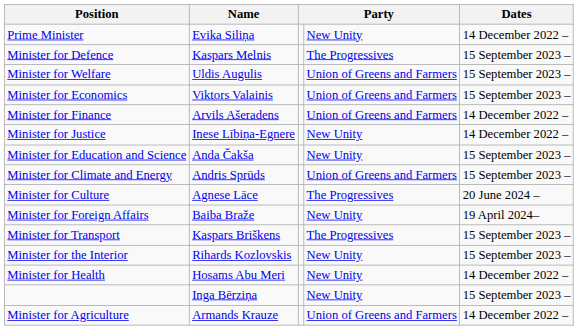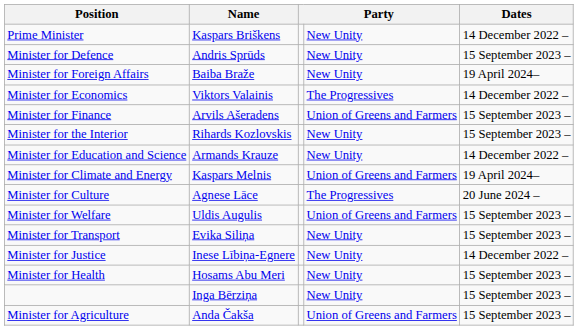Prime Minister | Name: Evika Siliņa -> Kaspars Briškens
Minister for Defence | Name: Kaspars Melnis -> Andris Sprūds
Minister for Defence | column 4: The Progressives -> New Unity
rows swapped: Minister for Foreign Affairs <-> Minister for Welfare
Minister for Economics | column 4: Union of Greens and Farmers -> The Progressives
Minister for Economics | Dates: 15 September 2023 – -> 14 December 2022 –
Minister for Finance | Dates: 14 December 2022 – -> 15 September 2023 –
rows swapped: Minister for the Interior <-> Minister for Justice
Minister for Education and Science | Name: Anda Čakša -> Armands Krauze
Minister for Education and Science | Dates: 15 September 2023 – -> 14 December 2022 –
Minister for Climate and Energy | Name: Andris Sprūds -> Kaspars Melnis
Minister for Climate and Energy | Dates: 15 September 2023 – -> 19 April 2024–
Minister for Transport | Name: Kaspars Briškens -> Evika Siliņa
Minister for Transport | column 4: The Progressives -> New Unity
Minister for Health | Dates: 14 December 2022 – -> 15 September 2023 –
Minister for Agriculture | Name: Armands Krauze -> Anda Čakša
Minister for Agriculture | Dates: 14 December 2022 – -> 15 September 2023 –
